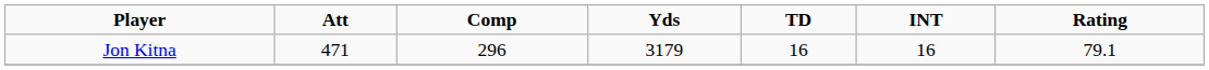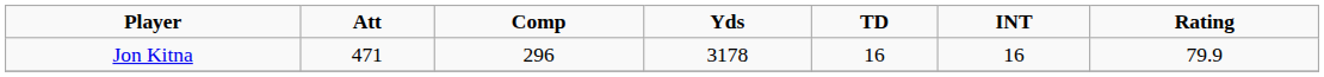Jon Kitna | Yds: 3179 -> 3178
Jon Kitna | Rating: 79.1 -> 79.9
